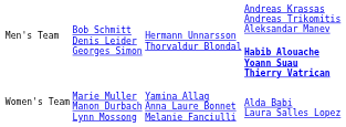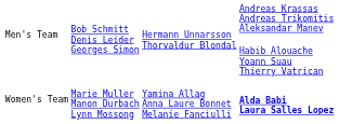Habib Alouache Yoann Suau Thierry Vatrican | column 4: bold -> normal
Alda Babi Laura Salles Lopez | column 4: normal -> bold
